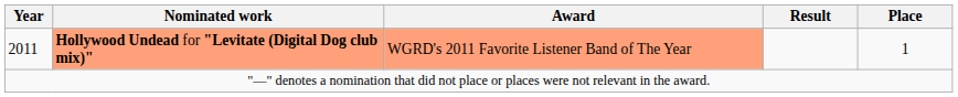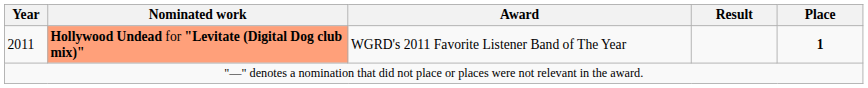2011 | Award: lightsalmon background -> no background
2011 | Place: normal -> bold
